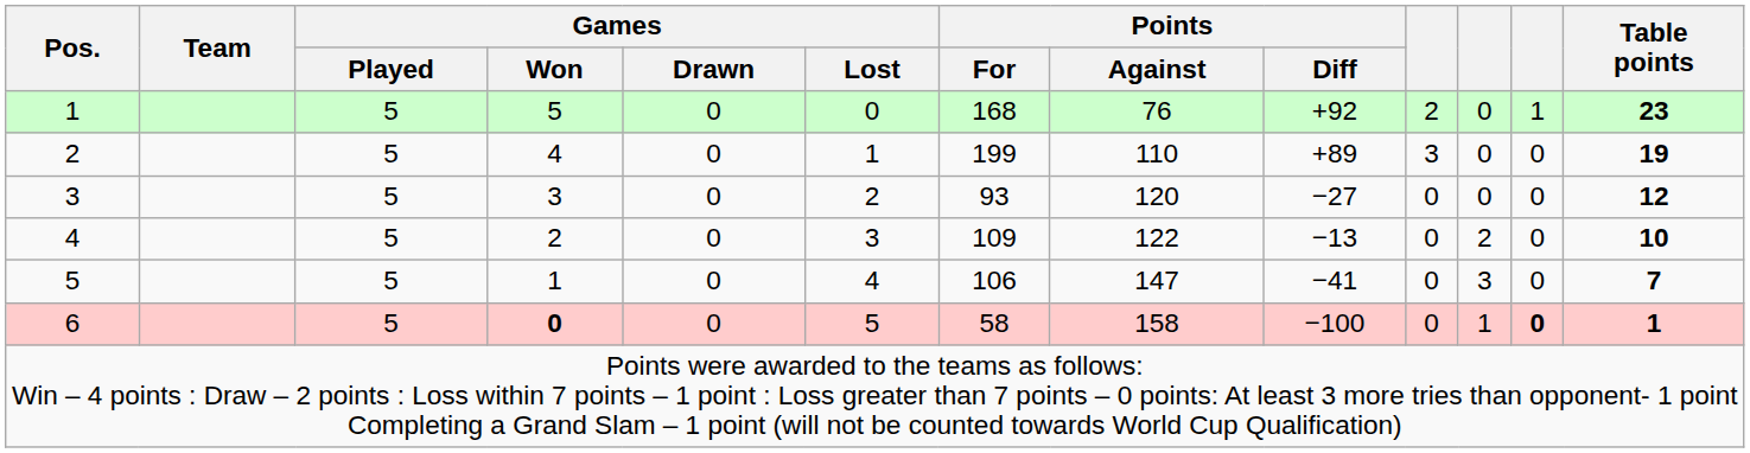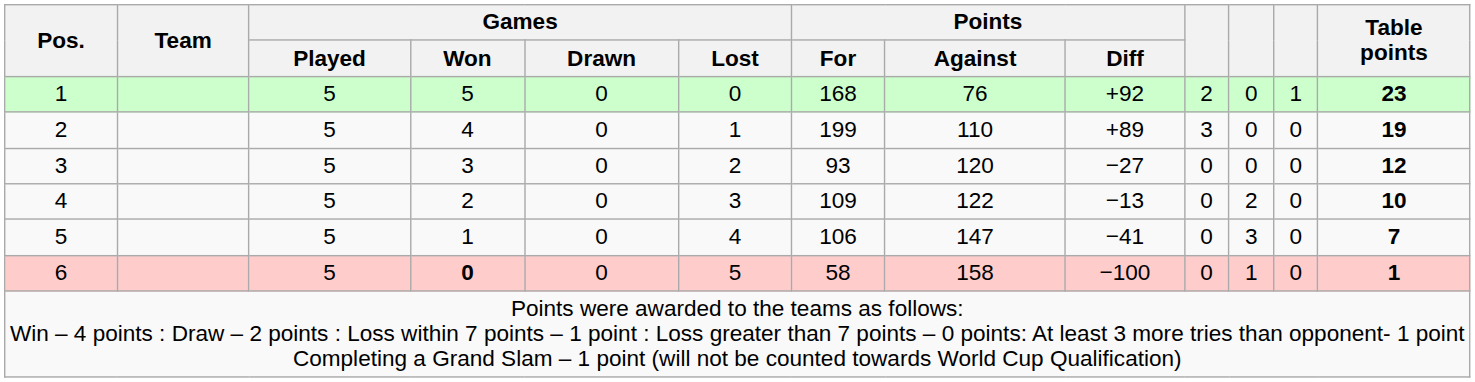6 | column 12: bold -> normal
